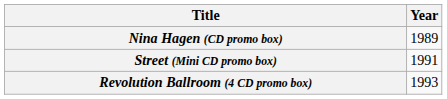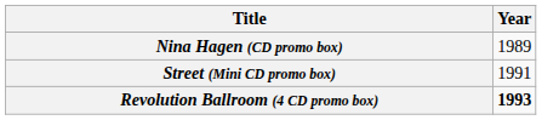Revolution Ballroom (4 CD promo box) | Year: normal -> bold
